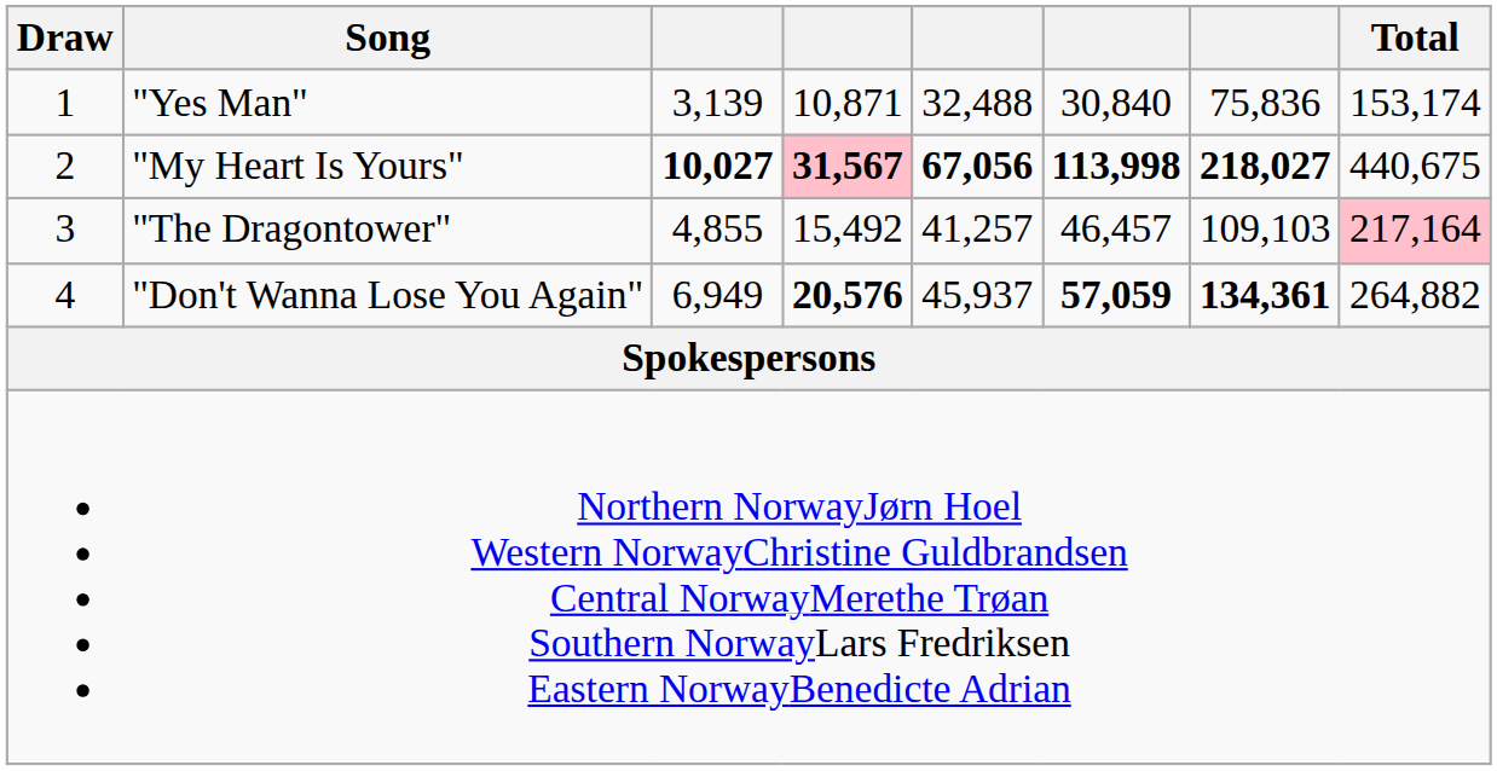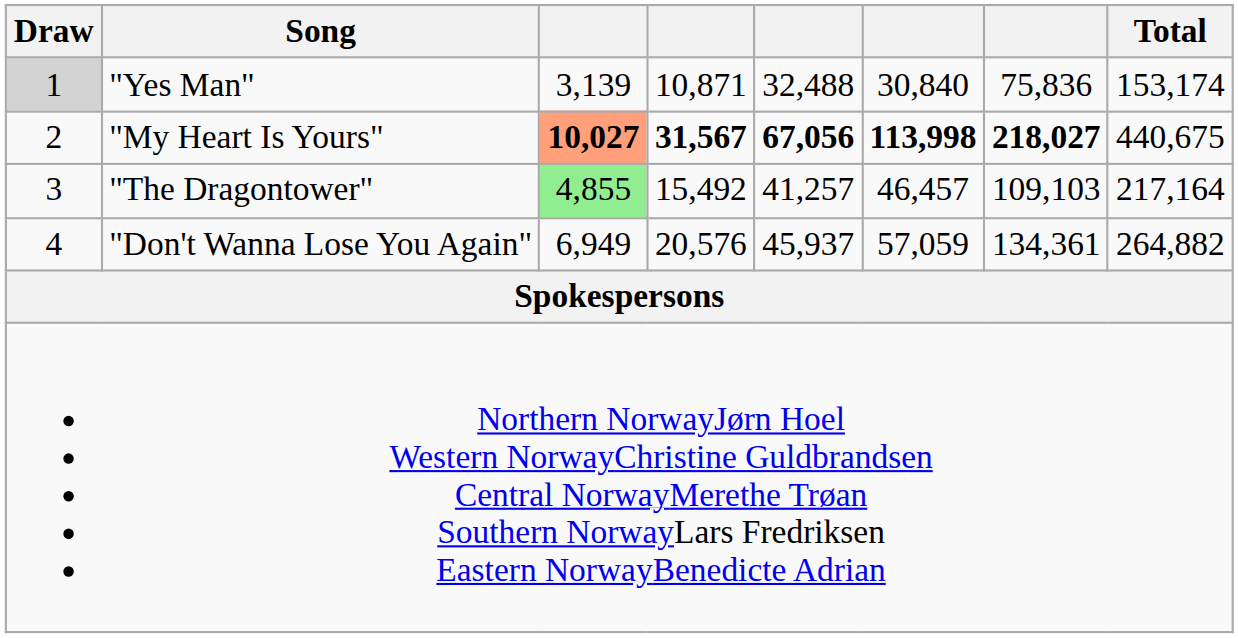"Yes Man" | Draw: no background -> lightgrey background
"My Heart Is Yours" | column 3: no background -> lightsalmon background
"My Heart Is Yours" | column 4: pink background -> no background
"The Dragontower" | column 3: no background -> lightgreen background
"The Dragontower" | Total: pink background -> no background
"Don't Wanna Lose You Again" | column 4: bold -> normal
"Don't Wanna Lose You Again" | column 6: bold -> normal
"Don't Wanna Lose You Again" | column 7: bold -> normal
